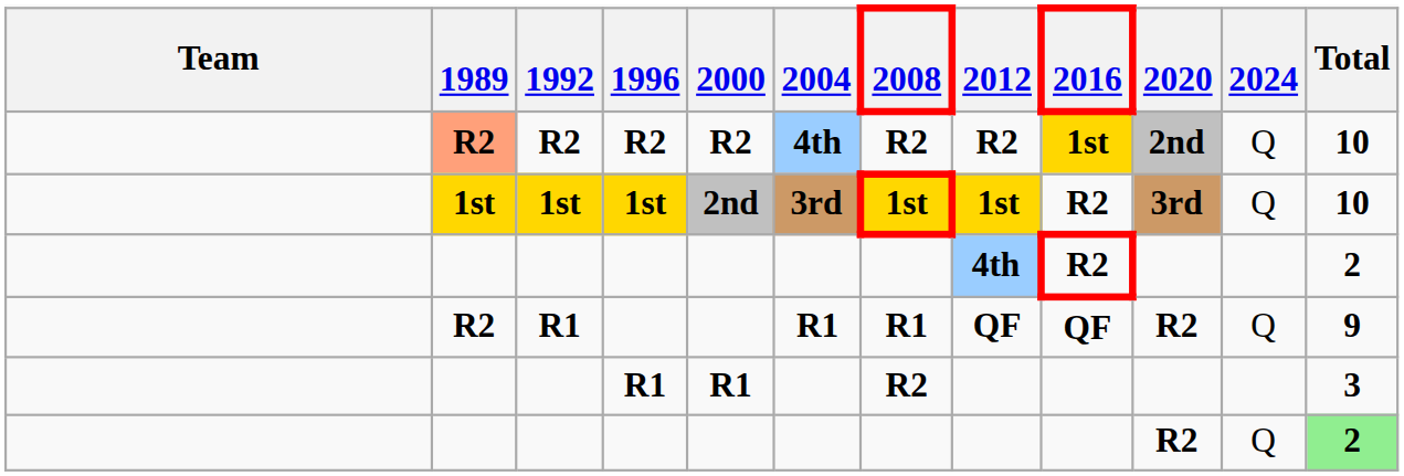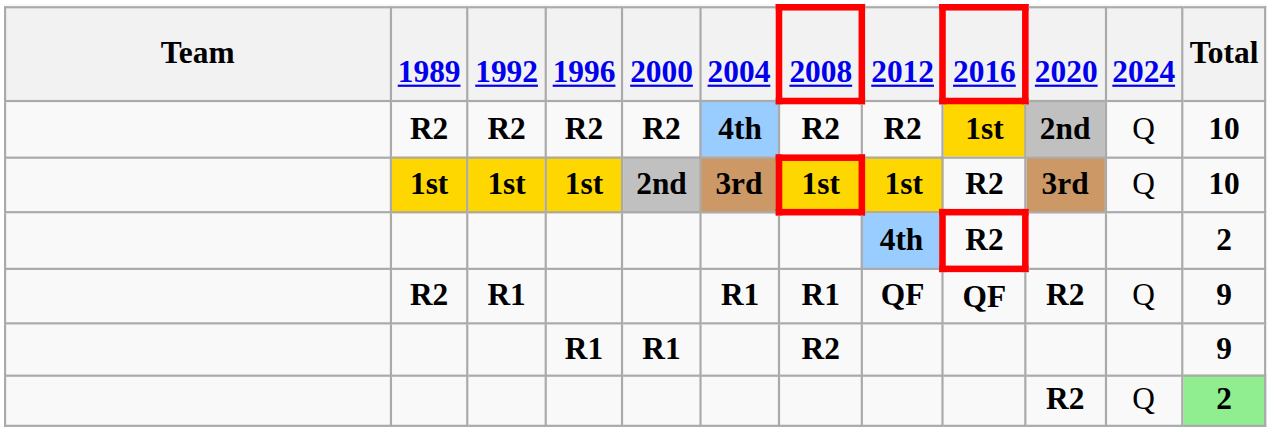row 2 | 1989: lightsalmon background -> no background
row 6 | Total: 3 -> 9
